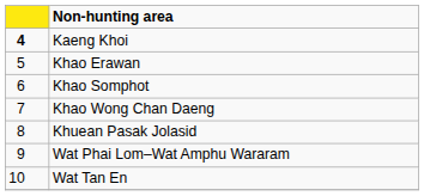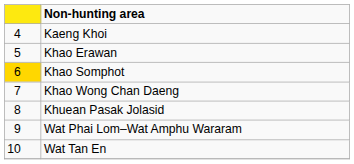Kaeng Khoi | column 1: bold -> normal
Khao Somphot | column 1: no background -> gold background
